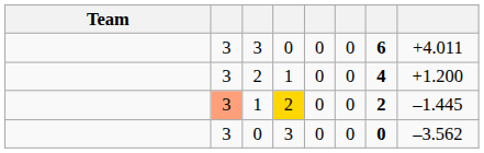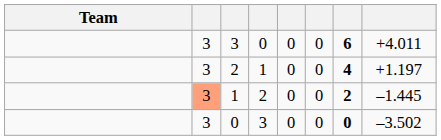row 3 | column 8: +1.200 -> +1.197
row 4 | column 4: gold background -> no background
row 5 | column 8: –3.562 -> –3.502
